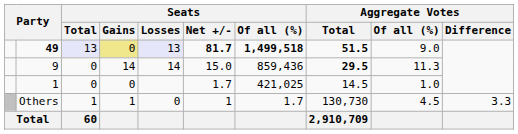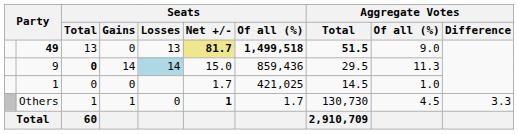49 | Seats / Total: lavender background -> no background
49 | Seats / Gains: khaki background -> no background
49 | Seats / Losses: lavender background -> no background
49 | Seats / Net +/-: no background -> khaki background
9 | Seats / Total: normal -> bold
9 | Seats / Losses: no background -> lightblue background
9 | Aggregate Votes / Total: bold -> normal
Others | Seats / Net +/-: normal -> bold
